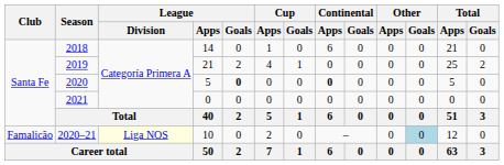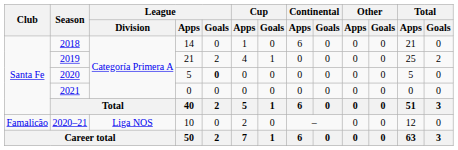2020 | Continental / Apps: bold -> normal
2020–21 | League / Division: lightyellow background -> no background
2020–21 | Other / Goals: lightblue background -> no background
